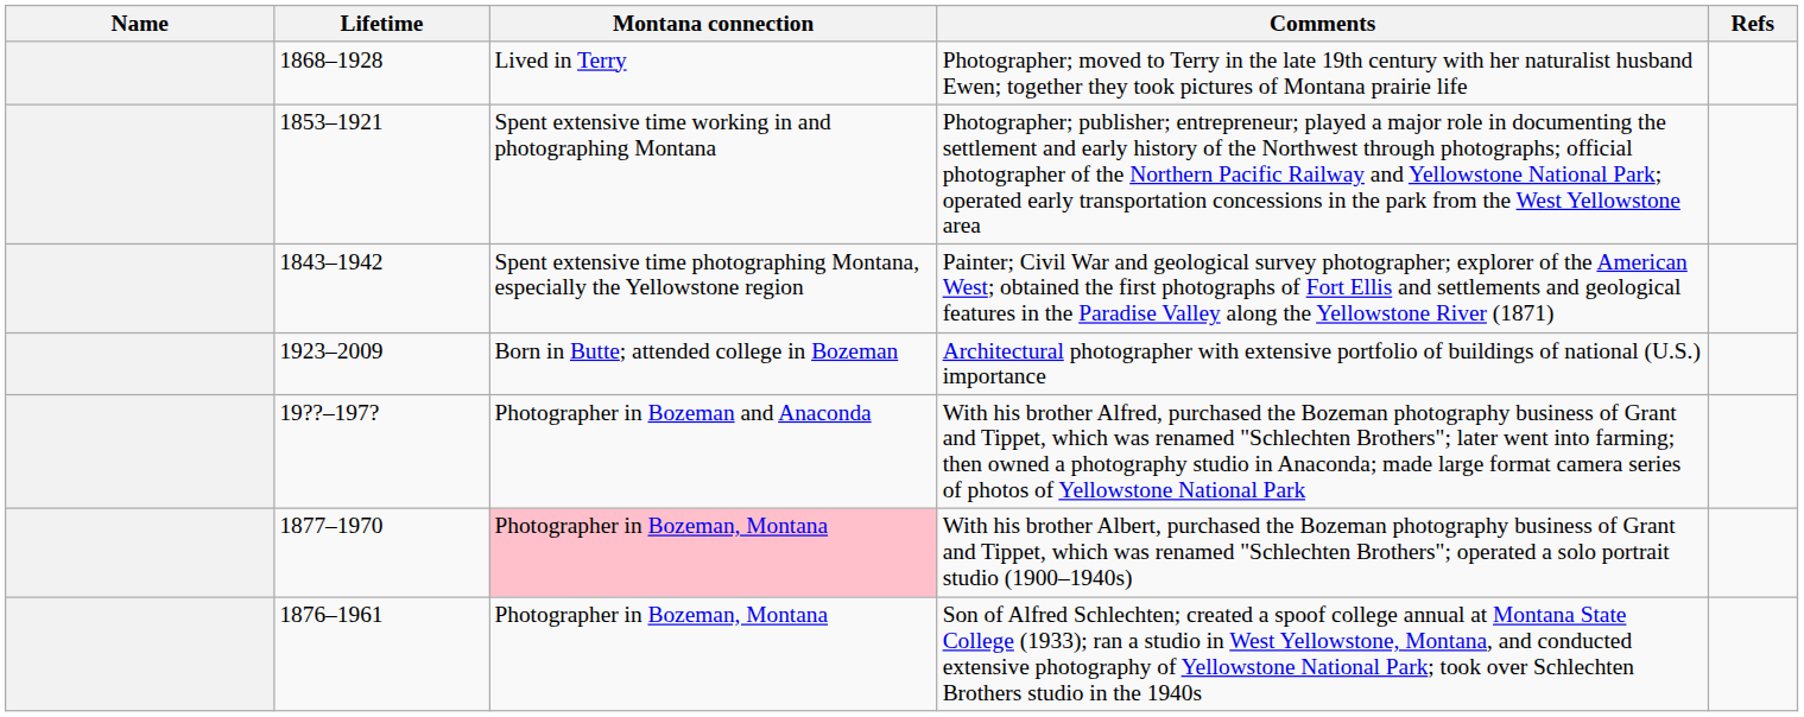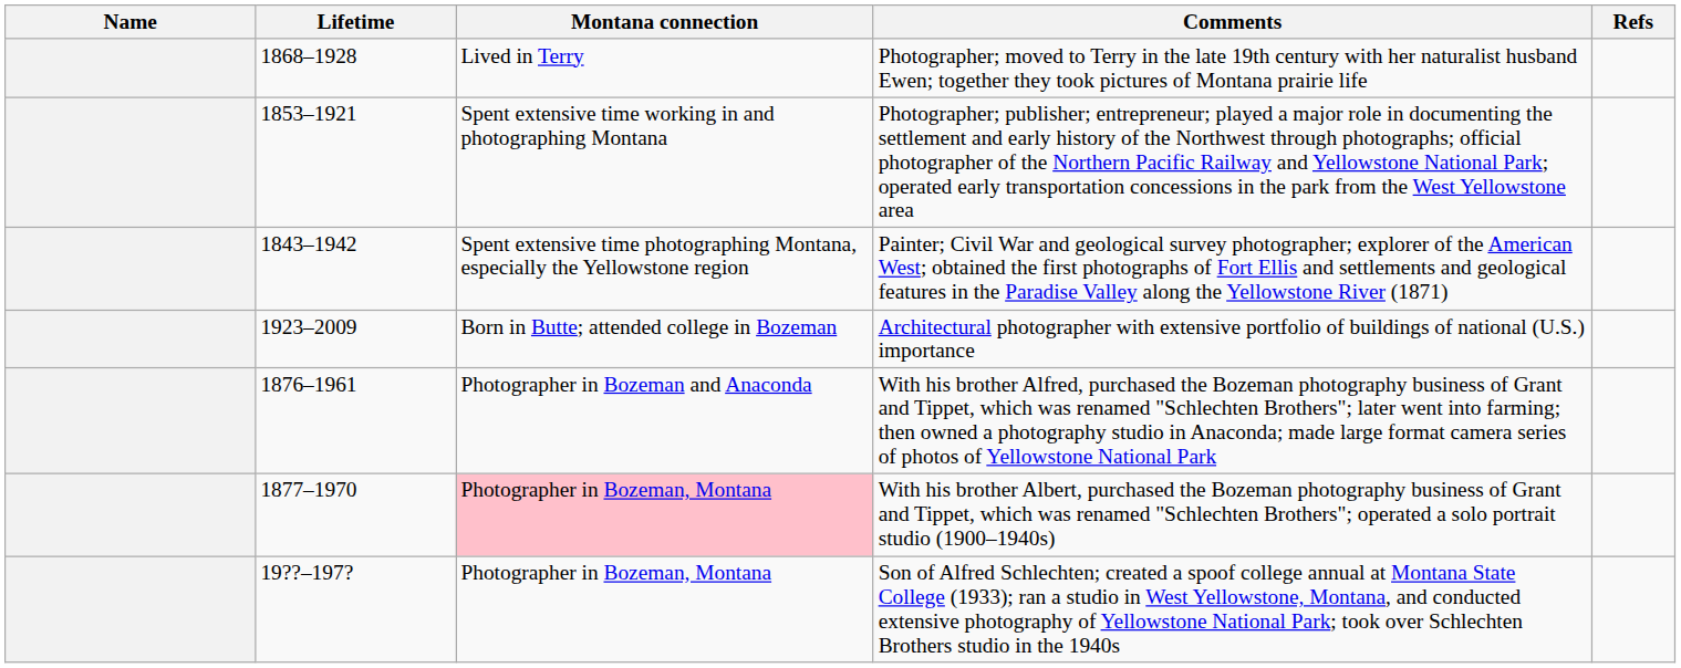row 6 | Lifetime: 19??–197? -> 1876–1961
row 8 | Lifetime: 1876–1961 -> 19??–197?
